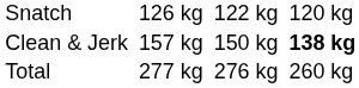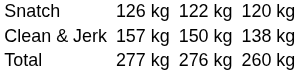Clean & Jerk | column 4: bold -> normal
